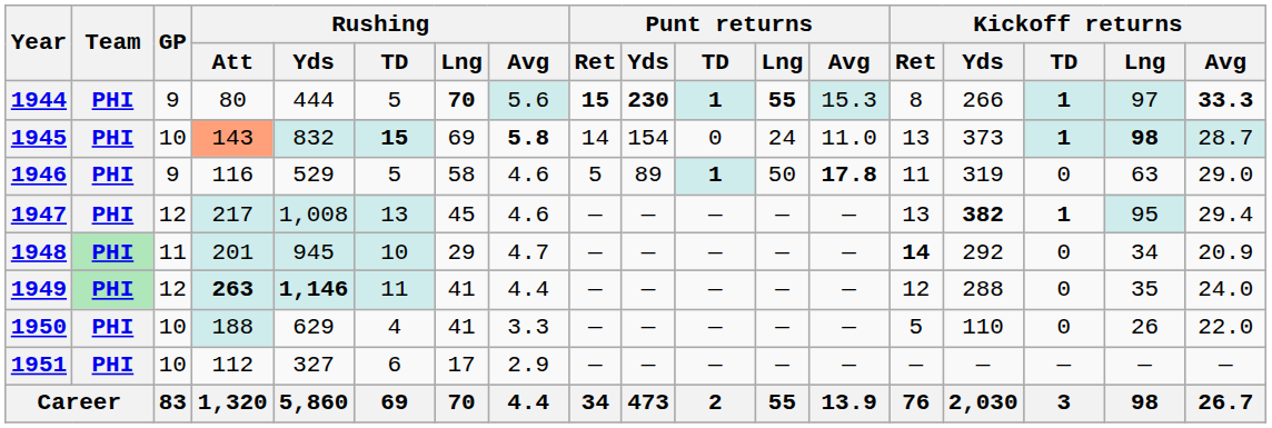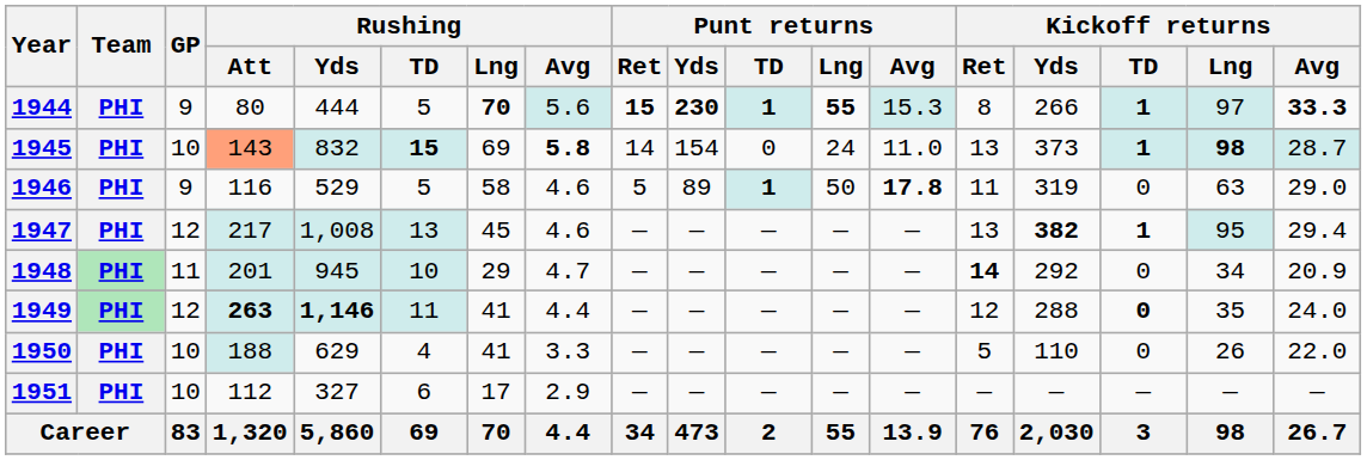1949 | Kickoff returns / TD: normal -> bold
